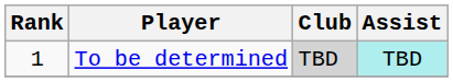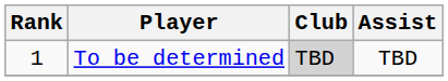To be determined | Assist: paleturquoise background -> no background
